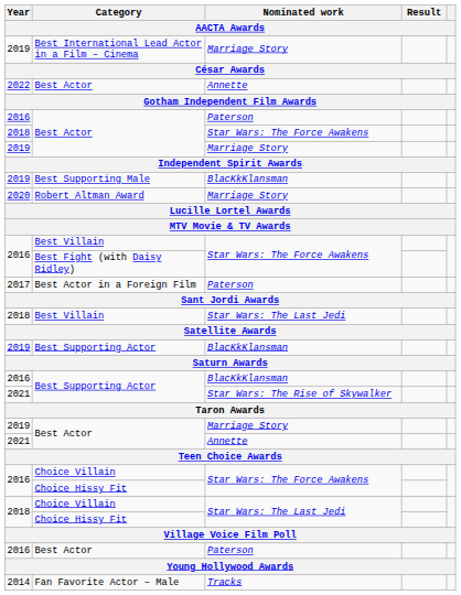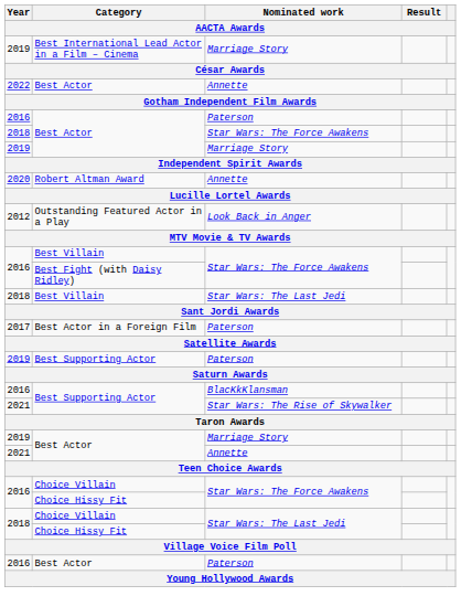- row: 2019 | Best Supporting Male | BlacKkKlansman
Robert Altman Award | Nominated work: Marriage Story -> Annette
+ row: 2012 | Outstanding Featured Actor in a Play | Look Back in Anger
rows swapped: 2018 / Best Villain <-> Best Actor in a Foreign Film
2019 / Best Supporting Actor | Nominated work: BlacKkKlansman -> Paterson
- row: 2014 | Fan Favorite Actor – Male | Tracks
